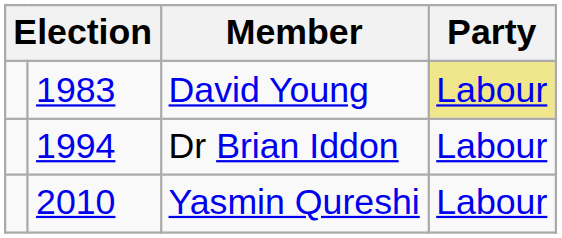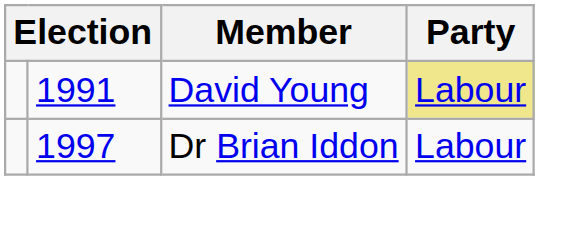David Young | column 2: 1983 -> 1991
Dr Brian Iddon | column 2: 1994 -> 1997
- row: 2010 | Yasmin Qureshi | Labour
